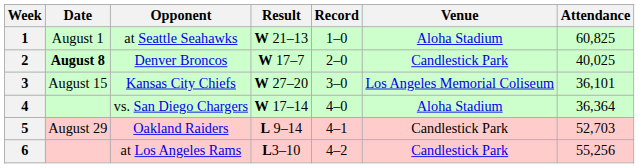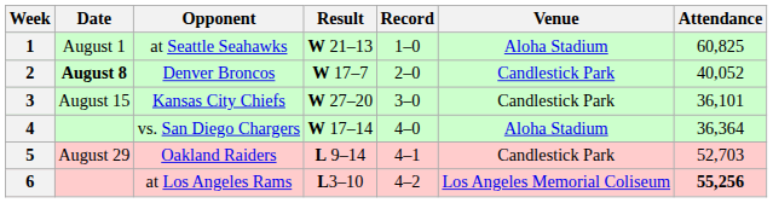2 | Attendance: 40,025 -> 40,052
3 | Venue: Los Angeles Memorial Coliseum -> Candlestick Park
6 | Venue: Candlestick Park -> Los Angeles Memorial Coliseum
6 | Attendance: normal -> bold
